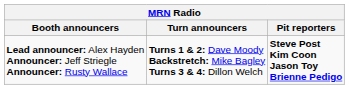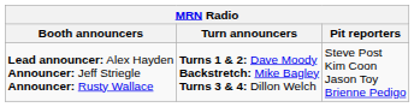row 3 | Pit reporters: bold -> normal
